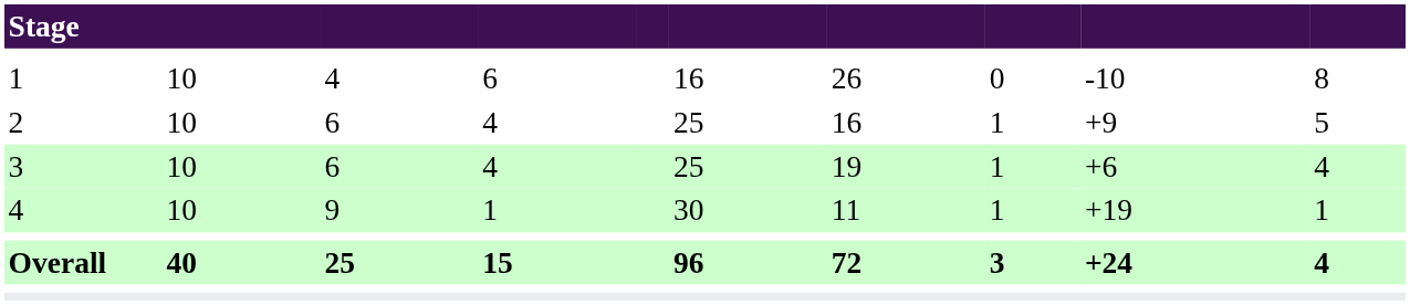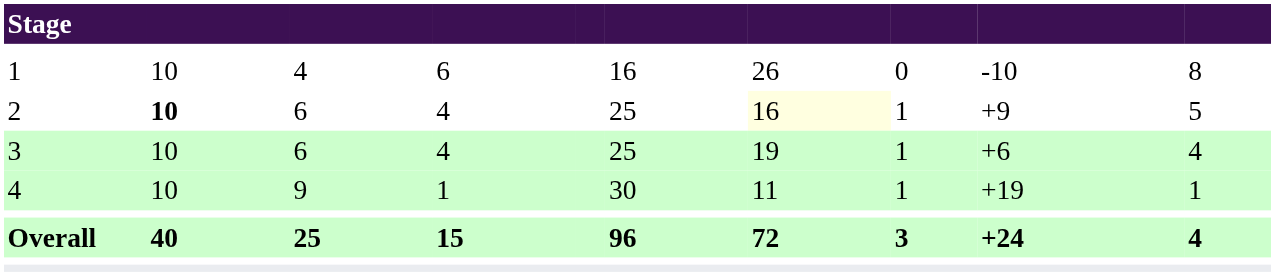2 | column 2: normal -> bold
2 | column 6: no background -> lightyellow background
